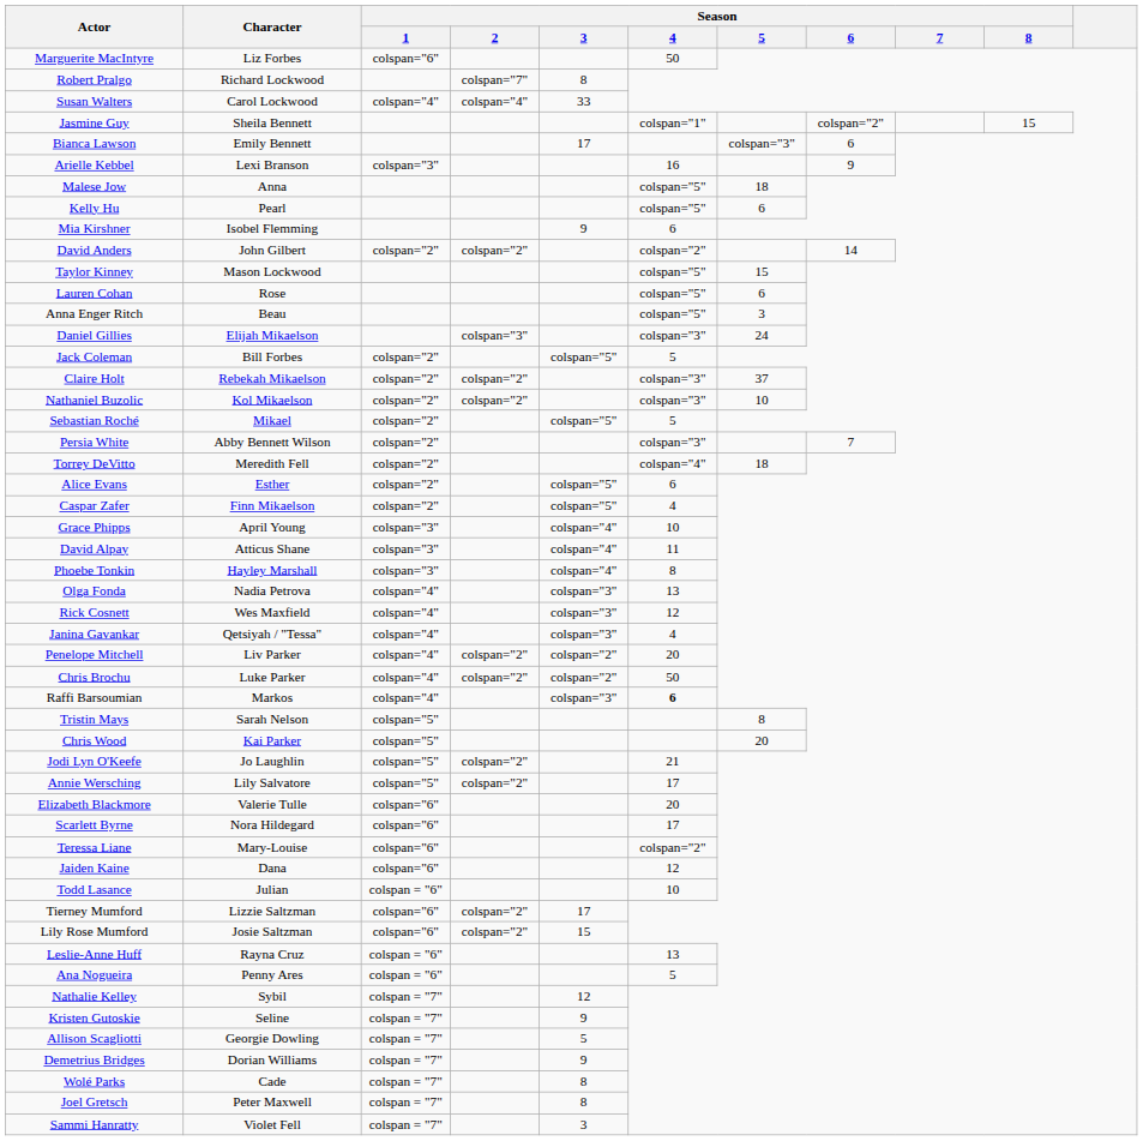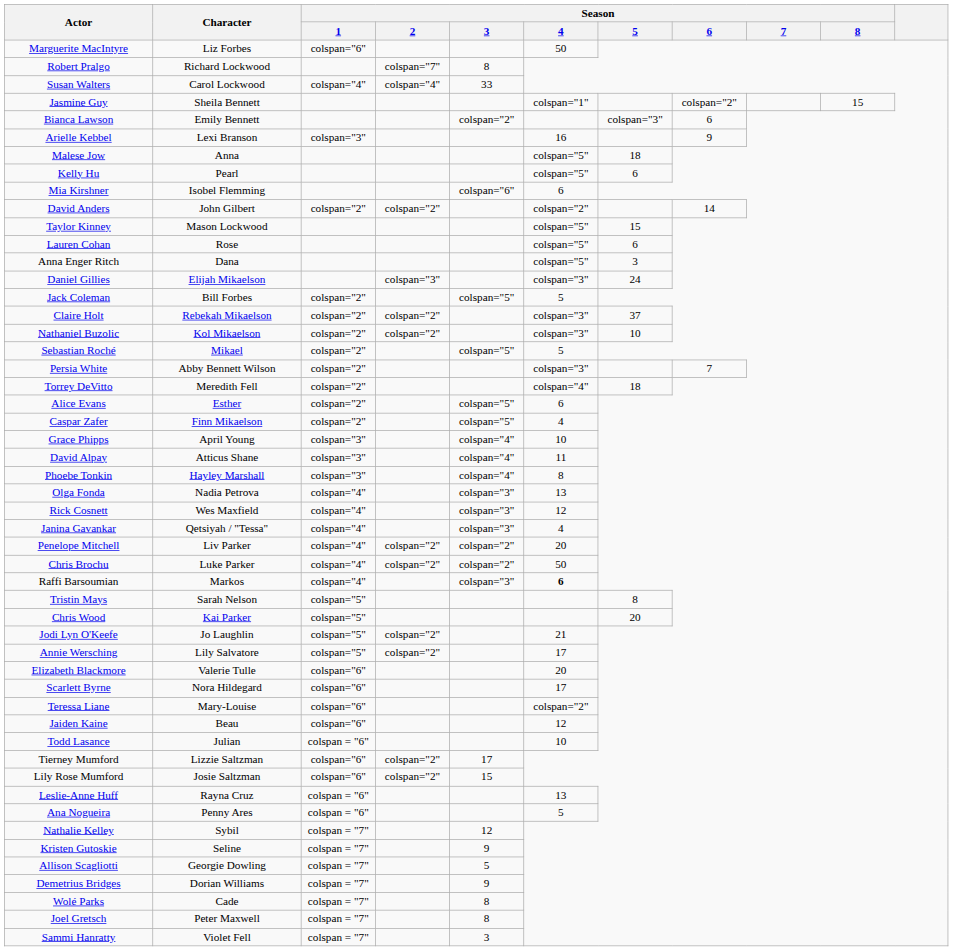Bianca Lawson | Season / 3: 17 -> colspan="2"
Mia Kirshner | Season / 3: 9 -> colspan="6"
Anna Enger Ritch | Character: Beau -> Dana
Jaiden Kaine | Character: Dana -> Beau
